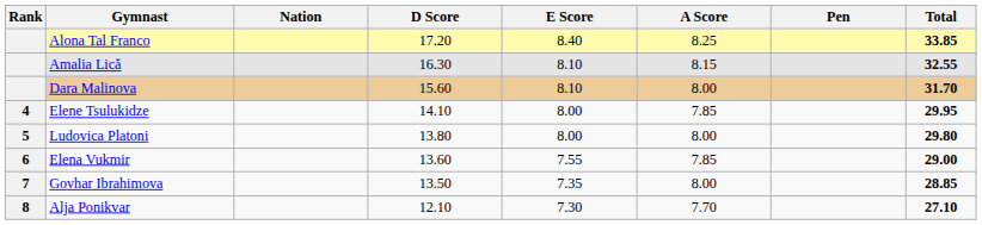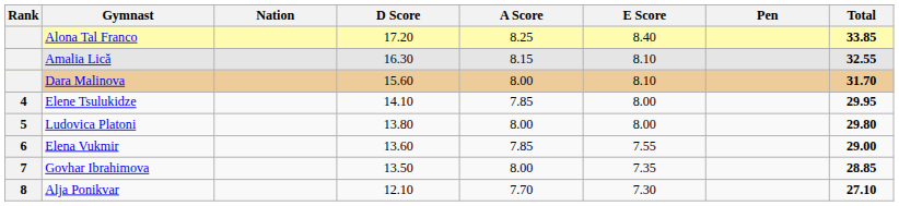columns swapped: A Score <-> E Score
